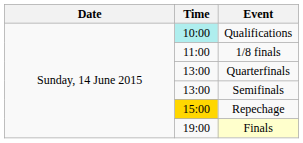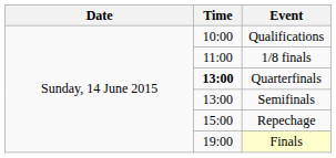Qualifications | Time: paleturquoise background -> no background
Quarterfinals | Time: normal -> bold
Repechage | Time: gold background -> no background
